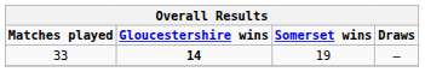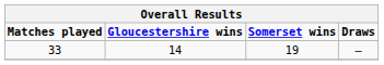33 | Gloucestershire wins: bold -> normal
